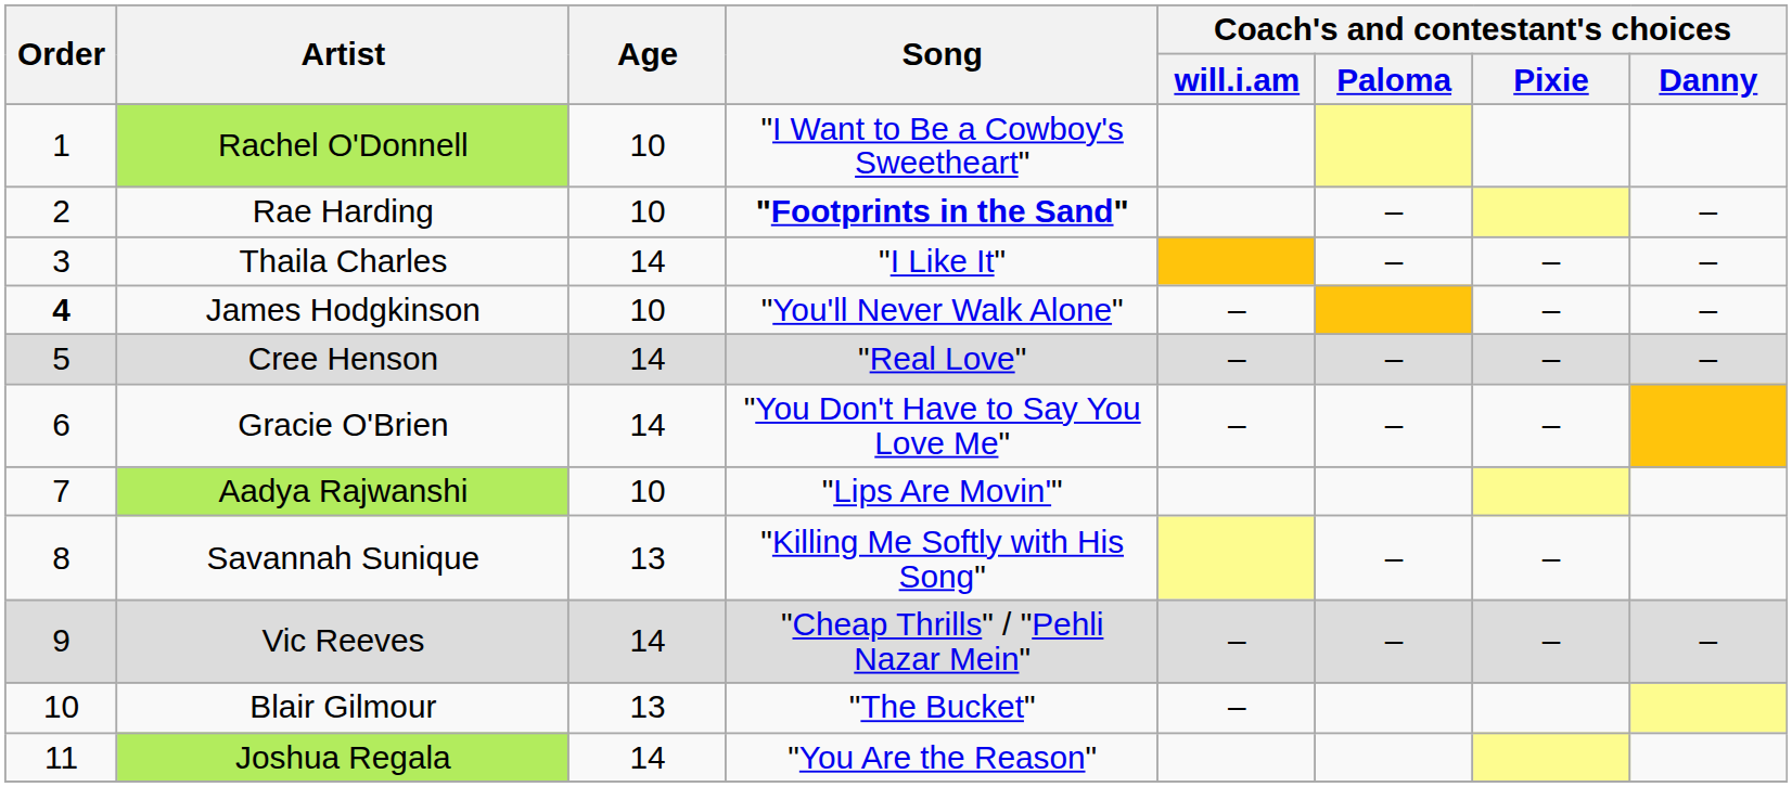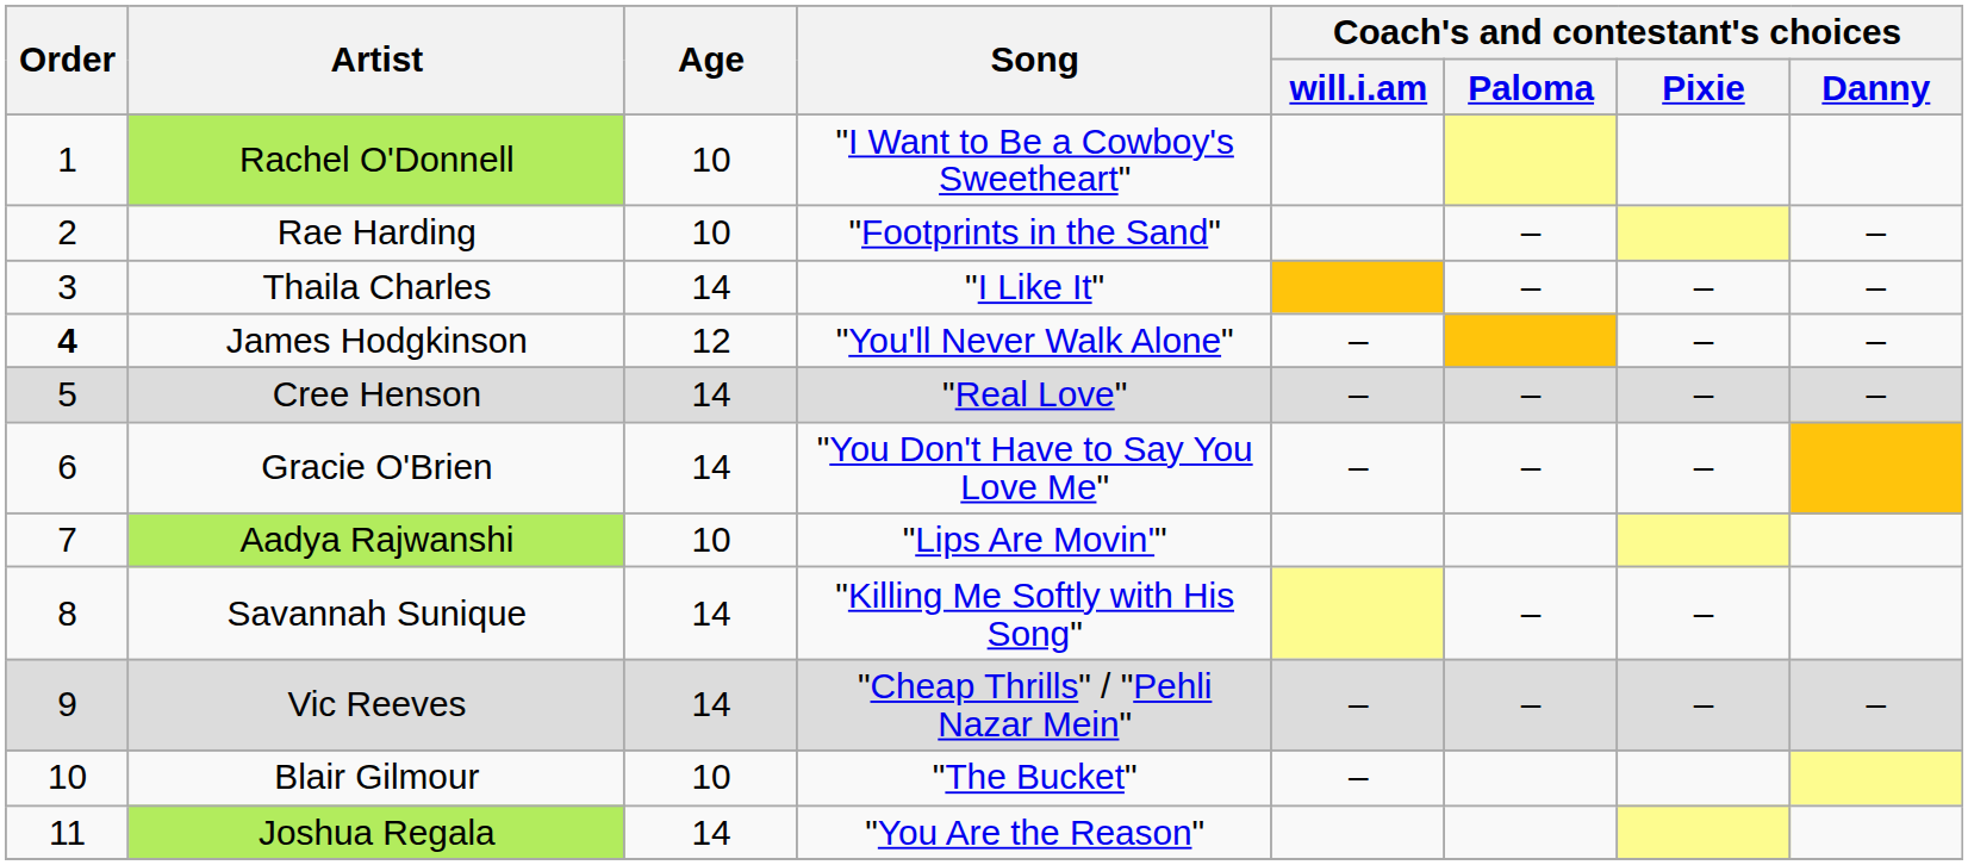Rae Harding | Song: bold -> normal
James Hodgkinson | Age: 10 -> 12
Savannah Sunique | Age: 13 -> 14
Blair Gilmour | Age: 13 -> 10
